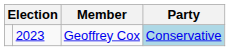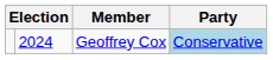Geoffrey Cox | column 2: 2023 -> 2024
